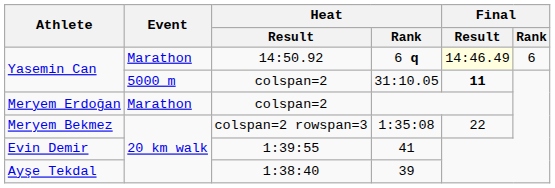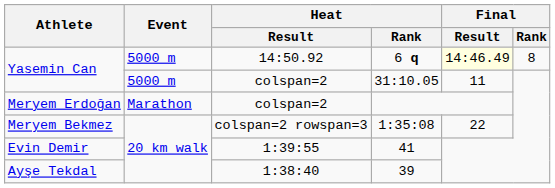6 q | Event: Marathon -> 5000 m
6 q | Final / Rank: 6 -> 8
31:10.05 | Final / Result: bold -> normal
